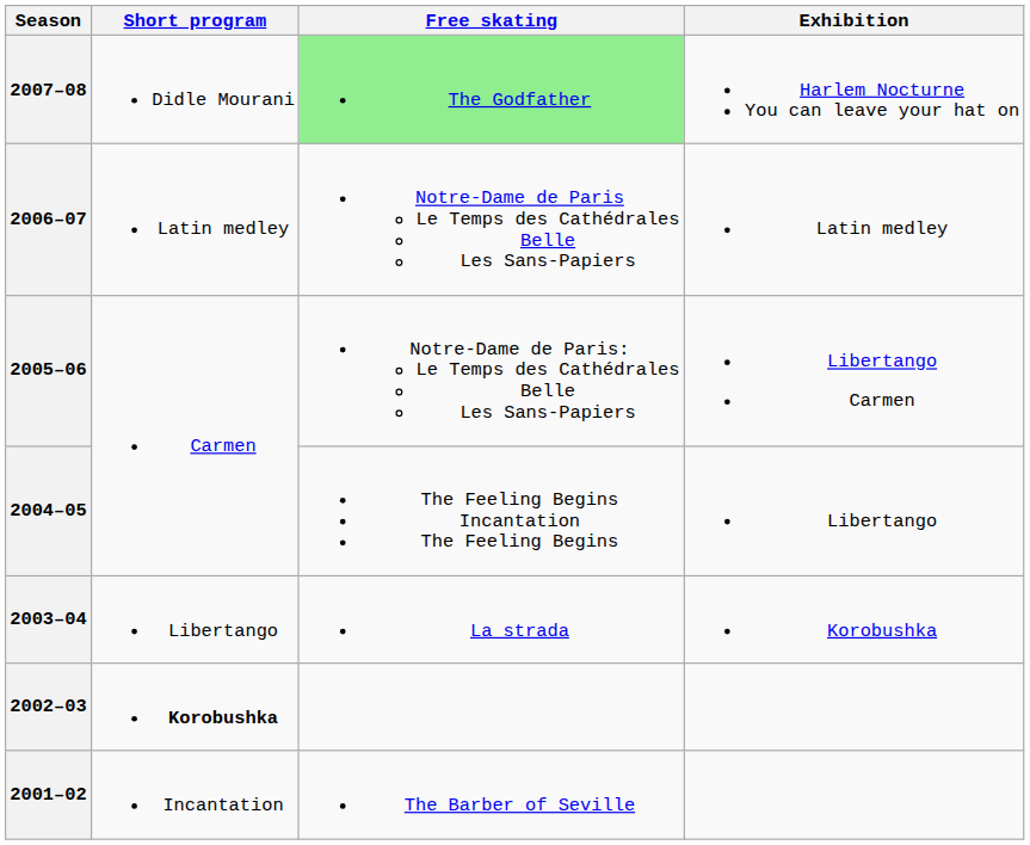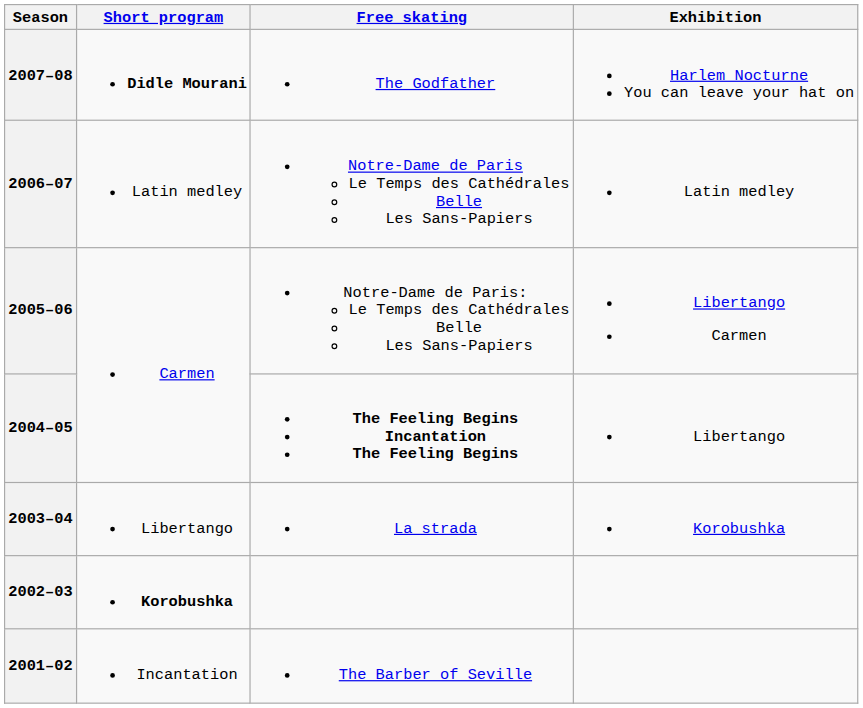2007–08 | Short program: normal -> bold
2007–08 | Free skating: lightgreen background -> no background
2004–05 | Free skating: normal -> bold
